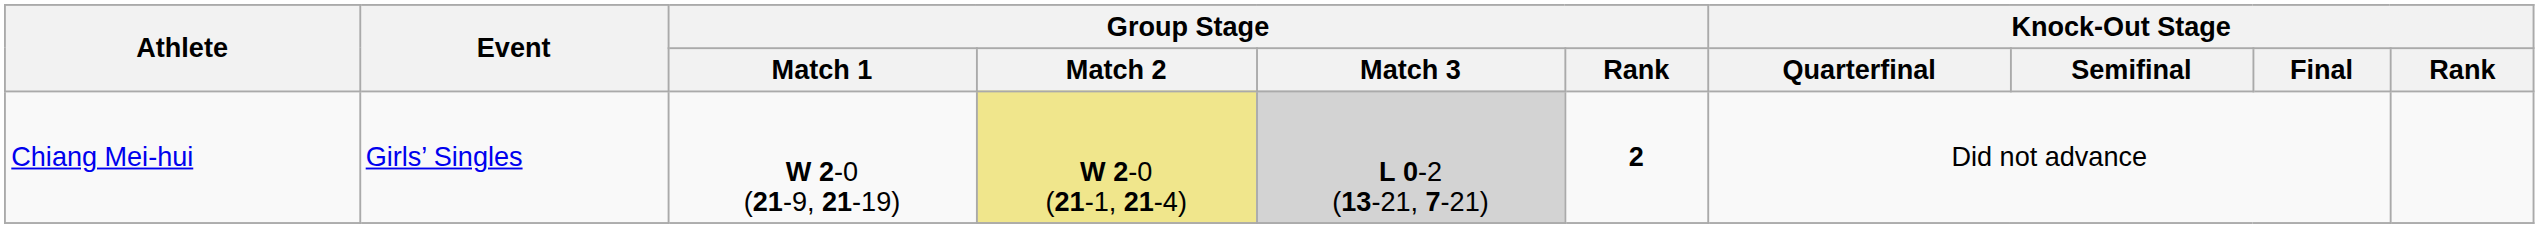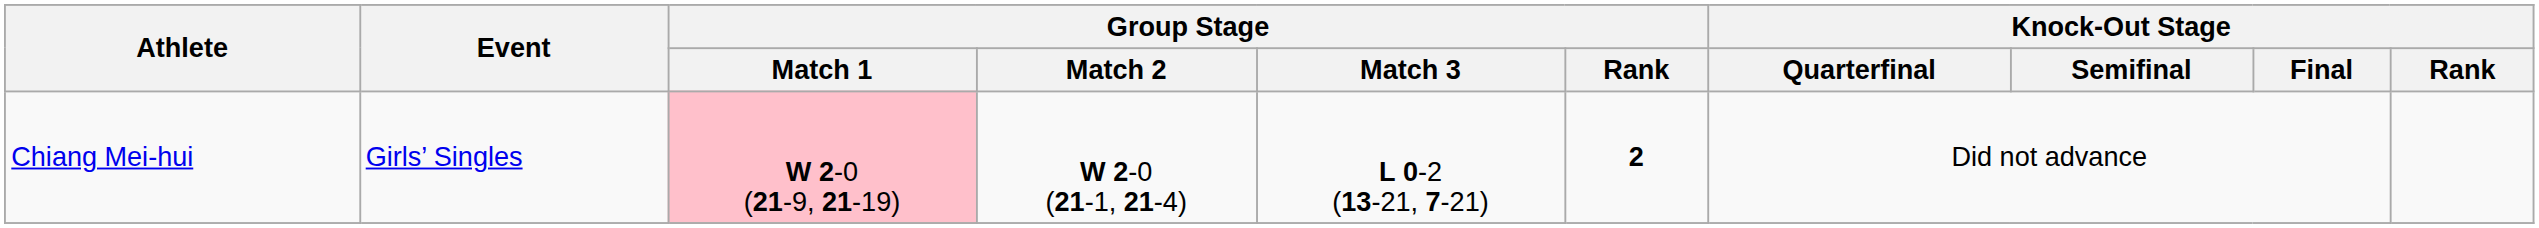Chiang Mei-hui | Group Stage / Match 1: no background -> pink background
Chiang Mei-hui | Group Stage / Match 2: khaki background -> no background
Chiang Mei-hui | Group Stage / Match 3: lightgrey background -> no background
